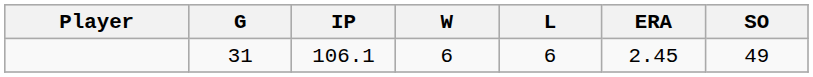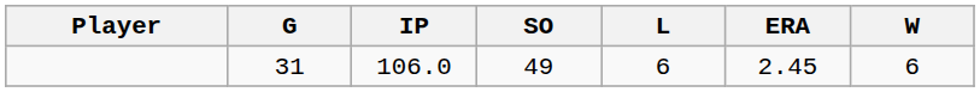columns swapped: W <-> SO
row 2 | IP: 106.1 -> 106.0
